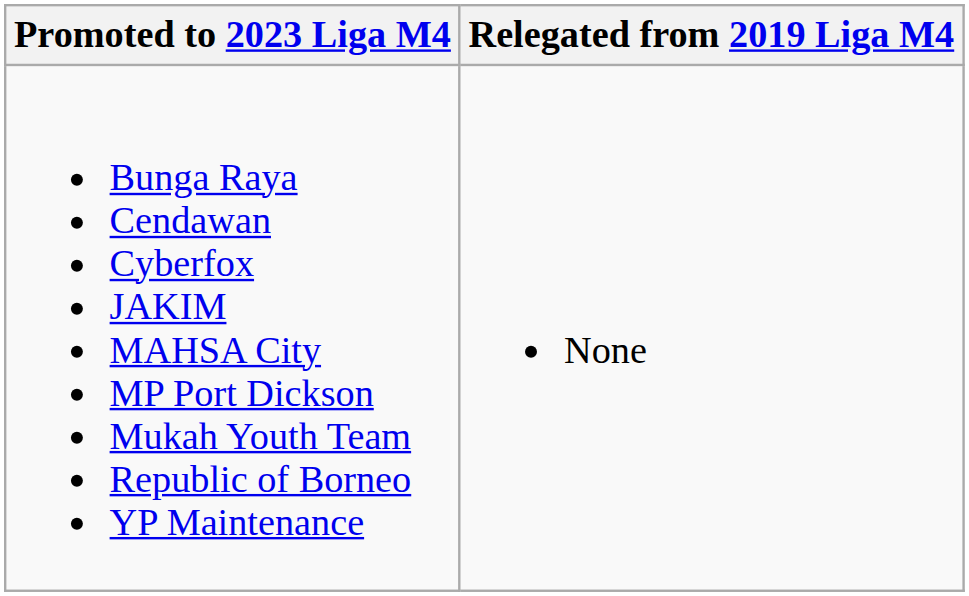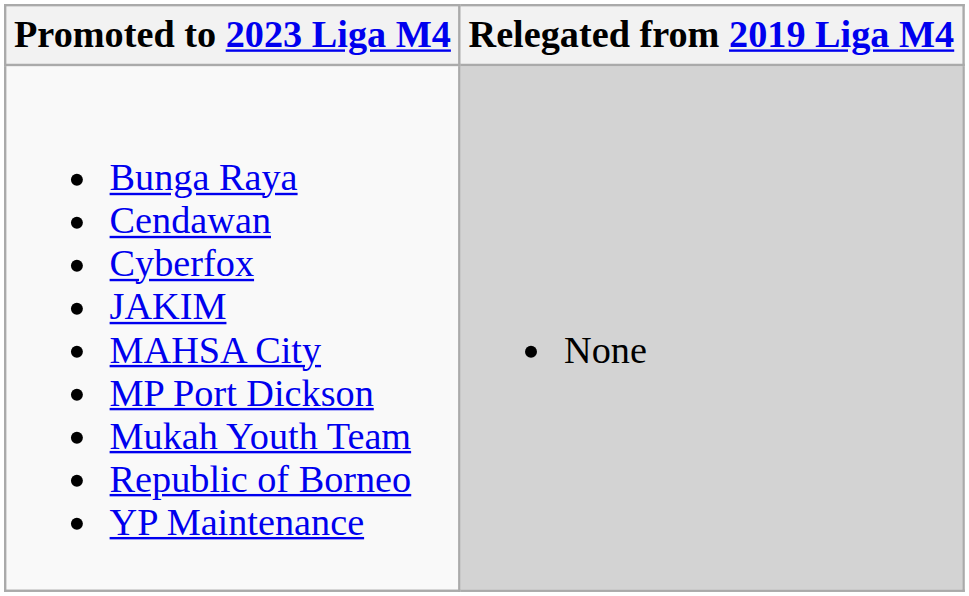row 2 | Relegated from 2019 Liga M4: no background -> lightgrey background
